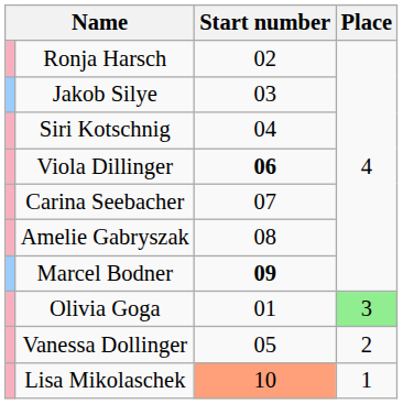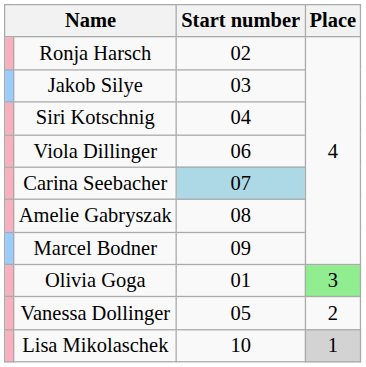Viola Dillinger | Start number: bold -> normal
Carina Seebacher | Start number: no background -> lightblue background
Marcel Bodner | Start number: bold -> normal
Lisa Mikolaschek | Start number: lightsalmon background -> no background
Lisa Mikolaschek | Place: no background -> lightgrey background
